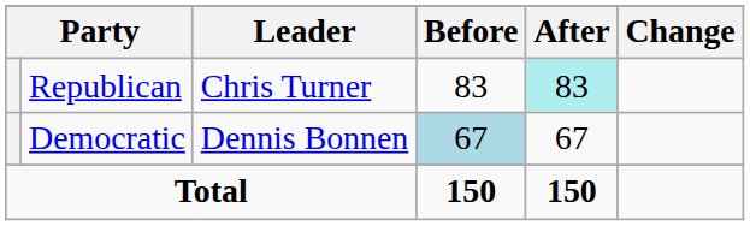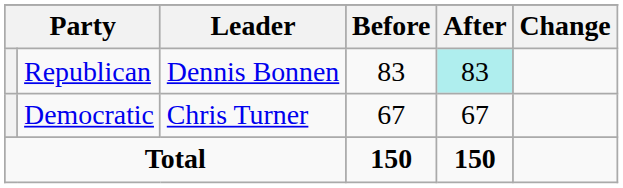Republican | Leader: Chris Turner -> Dennis Bonnen
Democratic | Leader: Dennis Bonnen -> Chris Turner
Democratic | Before: lightblue background -> no background
